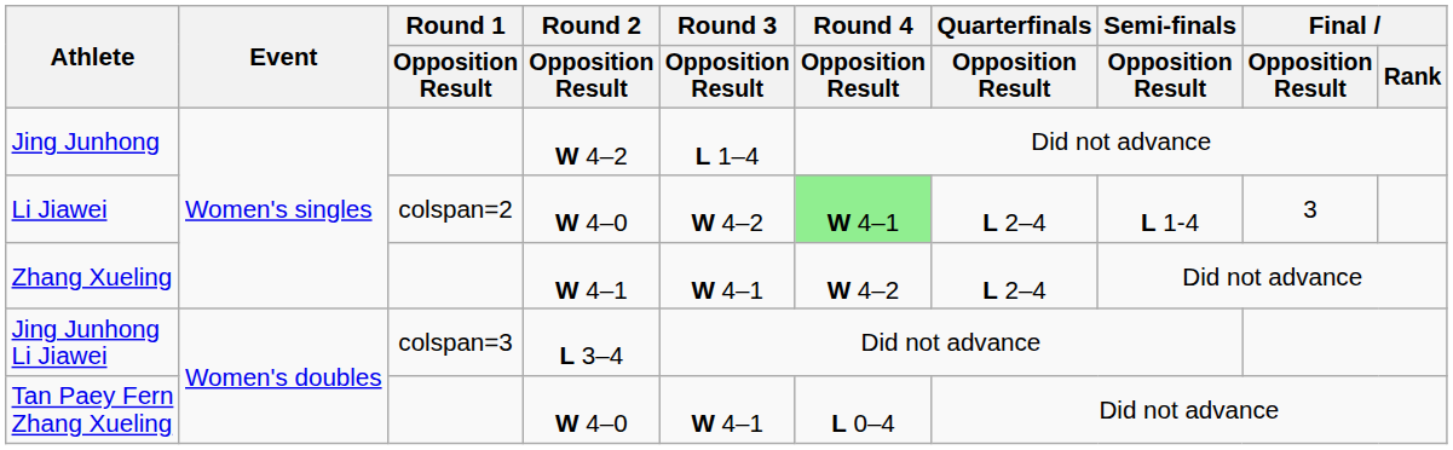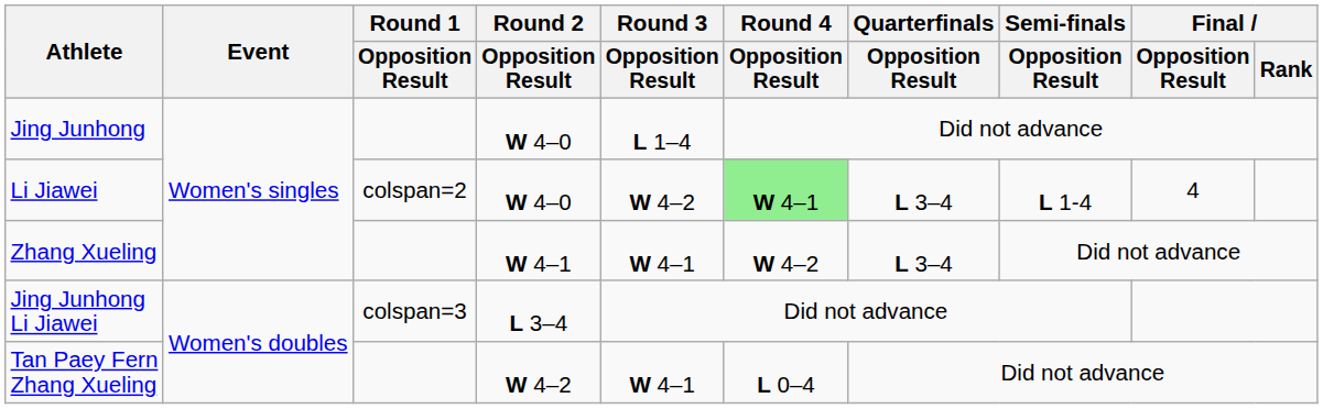Jing Junhong | Round 2 / Opposition Result: W 4–2 -> W 4–0
Li Jiawei | Quarterfinals / Opposition Result: L 2–4 -> L 3–4
Li Jiawei | Final / Opposition Result: 3 -> 4
Zhang Xueling | Quarterfinals / Opposition Result: L 2–4 -> L 3–4
Tan Paey Fern Zhang Xueling | Round 2 / Opposition Result: W 4–0 -> W 4–2
